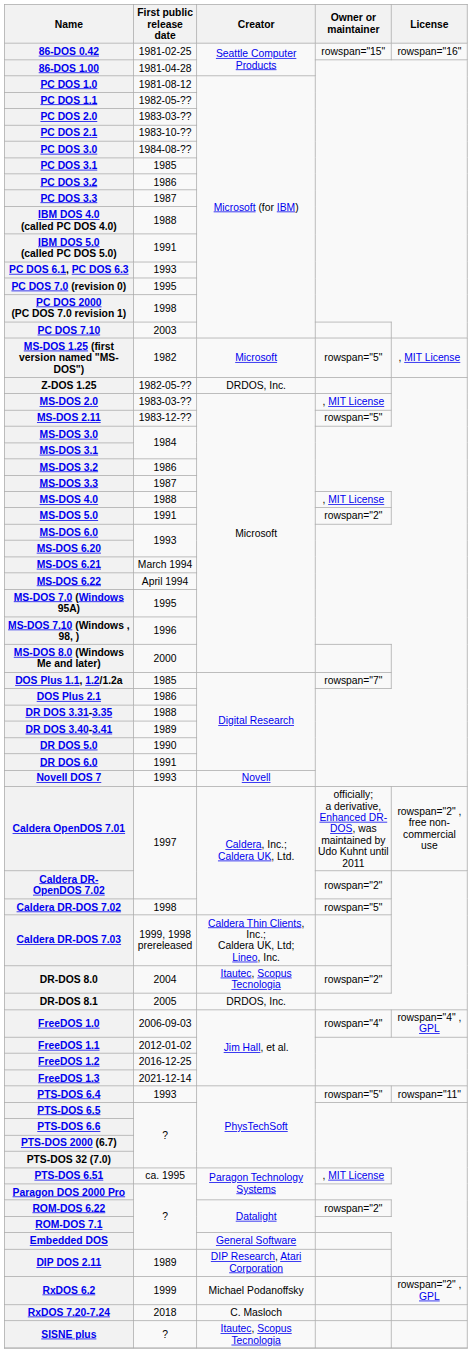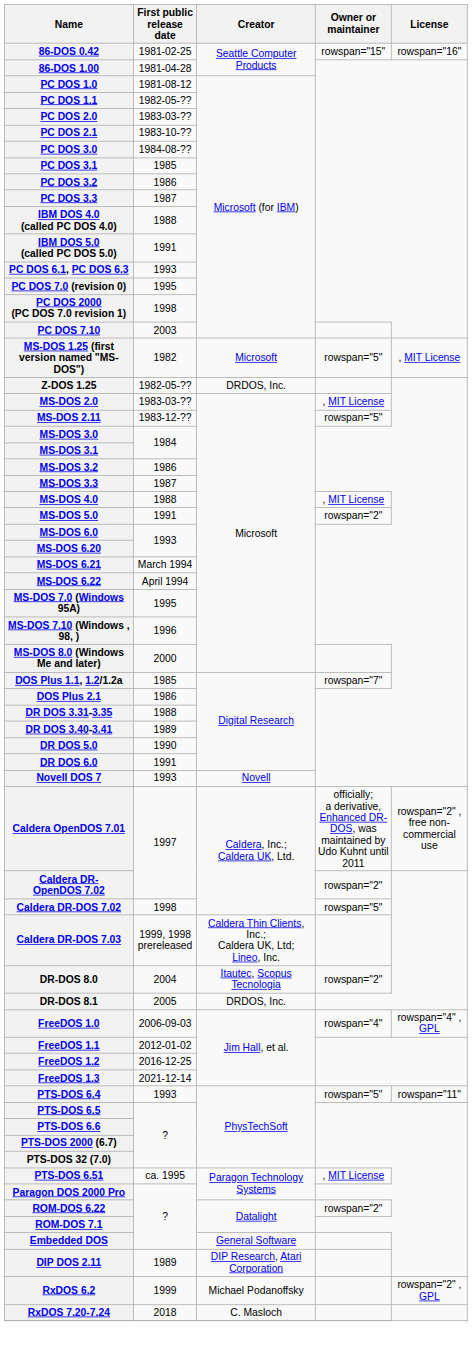- row: SISNE plus | ? | Itautec, Scopus Tecnologia
